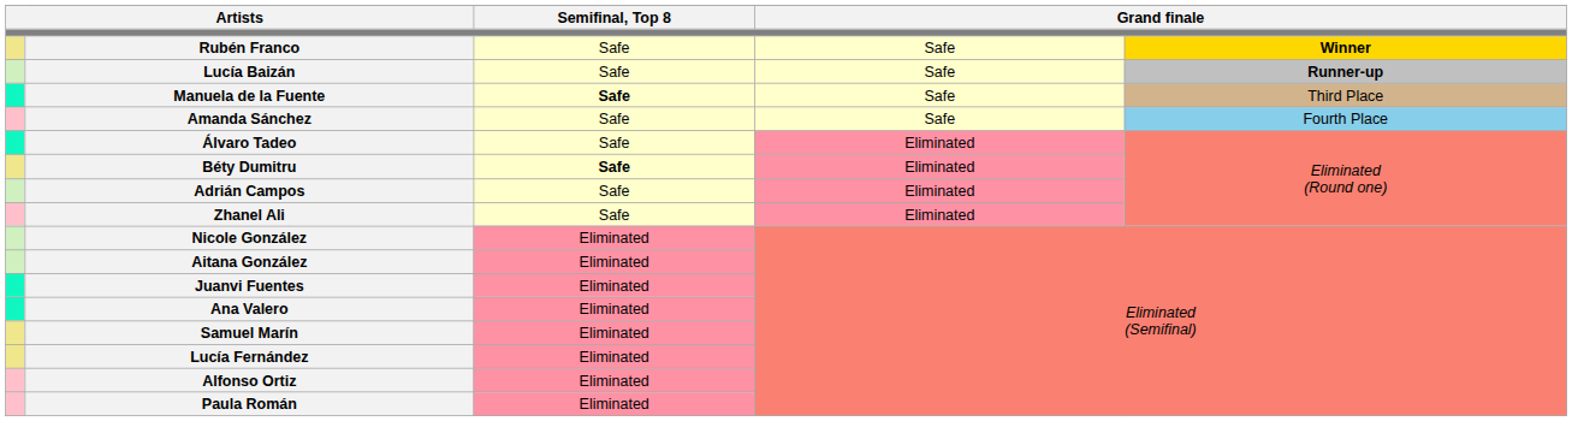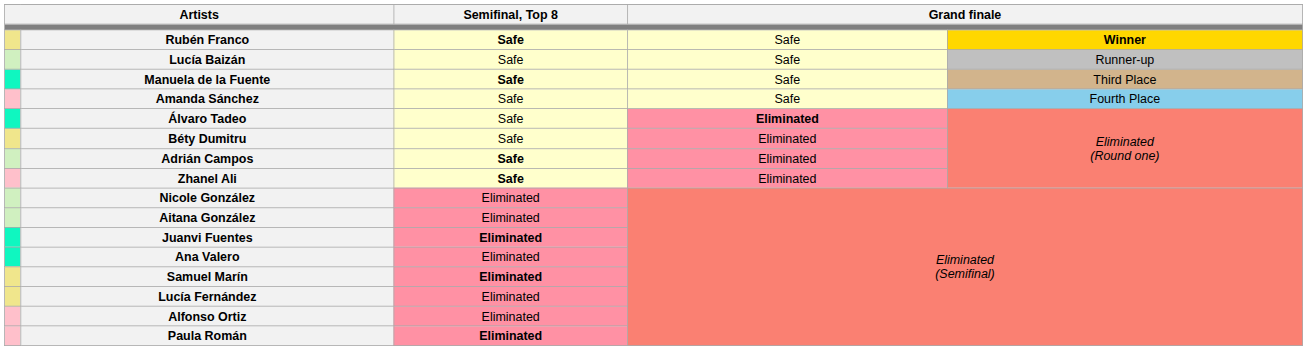Rubén Franco | Semifinal, Top 8: normal -> bold
Lucía Baizán | column 5: bold -> normal
Álvaro Tadeo | column 4: normal -> bold
Béty Dumitru | Semifinal, Top 8: bold -> normal
Adrián Campos | Semifinal, Top 8: normal -> bold
Zhanel Ali | Semifinal, Top 8: normal -> bold
Juanvi Fuentes | Semifinal, Top 8: normal -> bold
Samuel Marín | Semifinal, Top 8: normal -> bold
Paula Román | Semifinal, Top 8: normal -> bold
